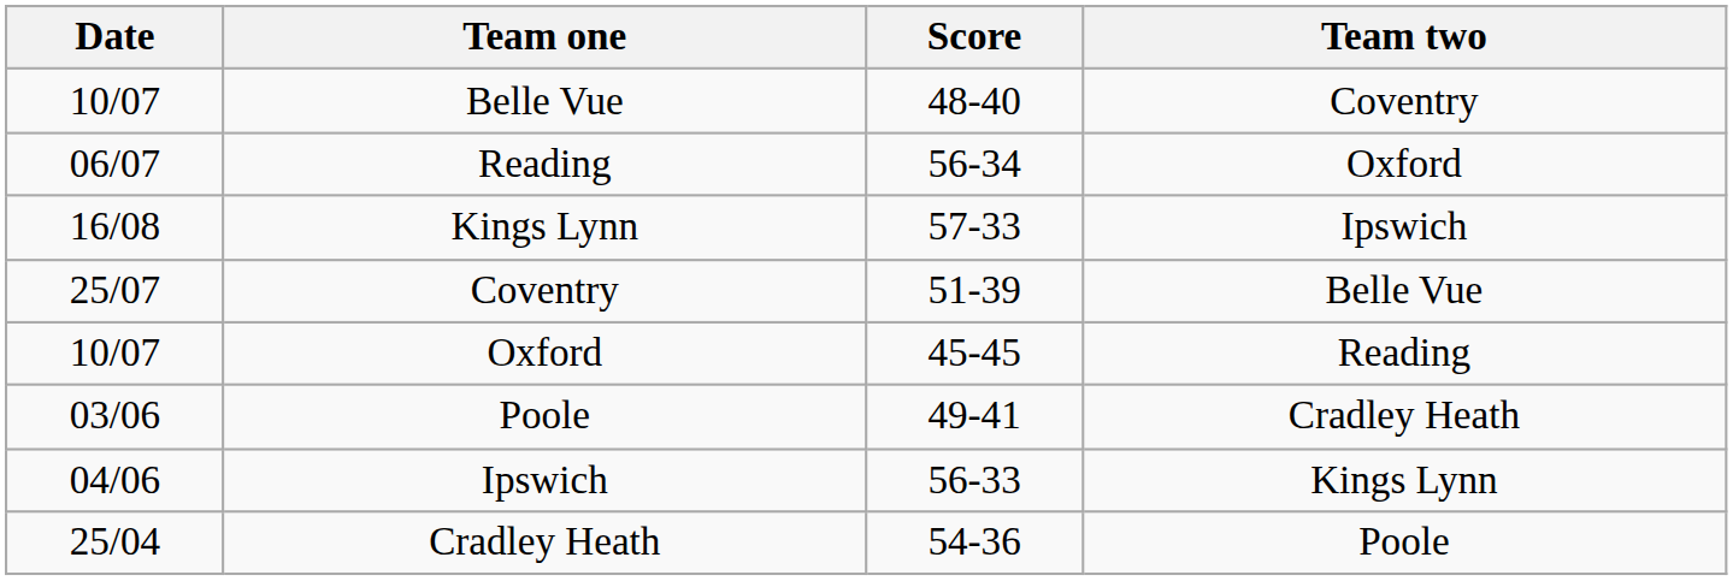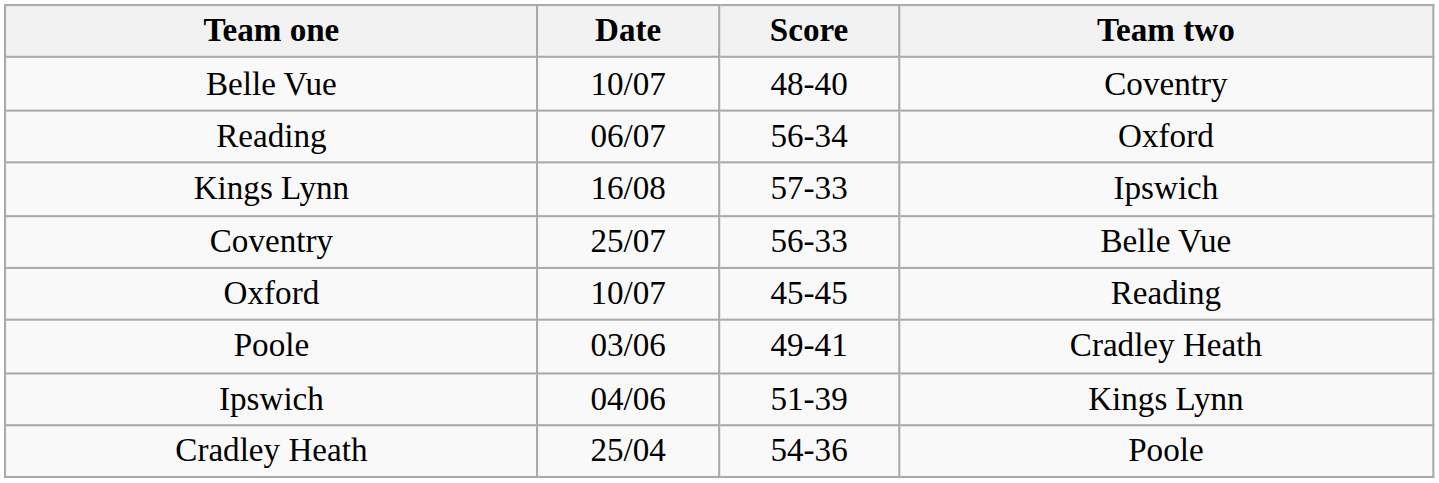columns swapped: Date <-> Team one
row 5 | Score: 51-39 -> 56-33
row 8 | Score: 56-33 -> 51-39
